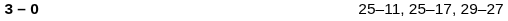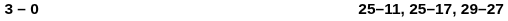row 1 | column 2: normal -> bold
